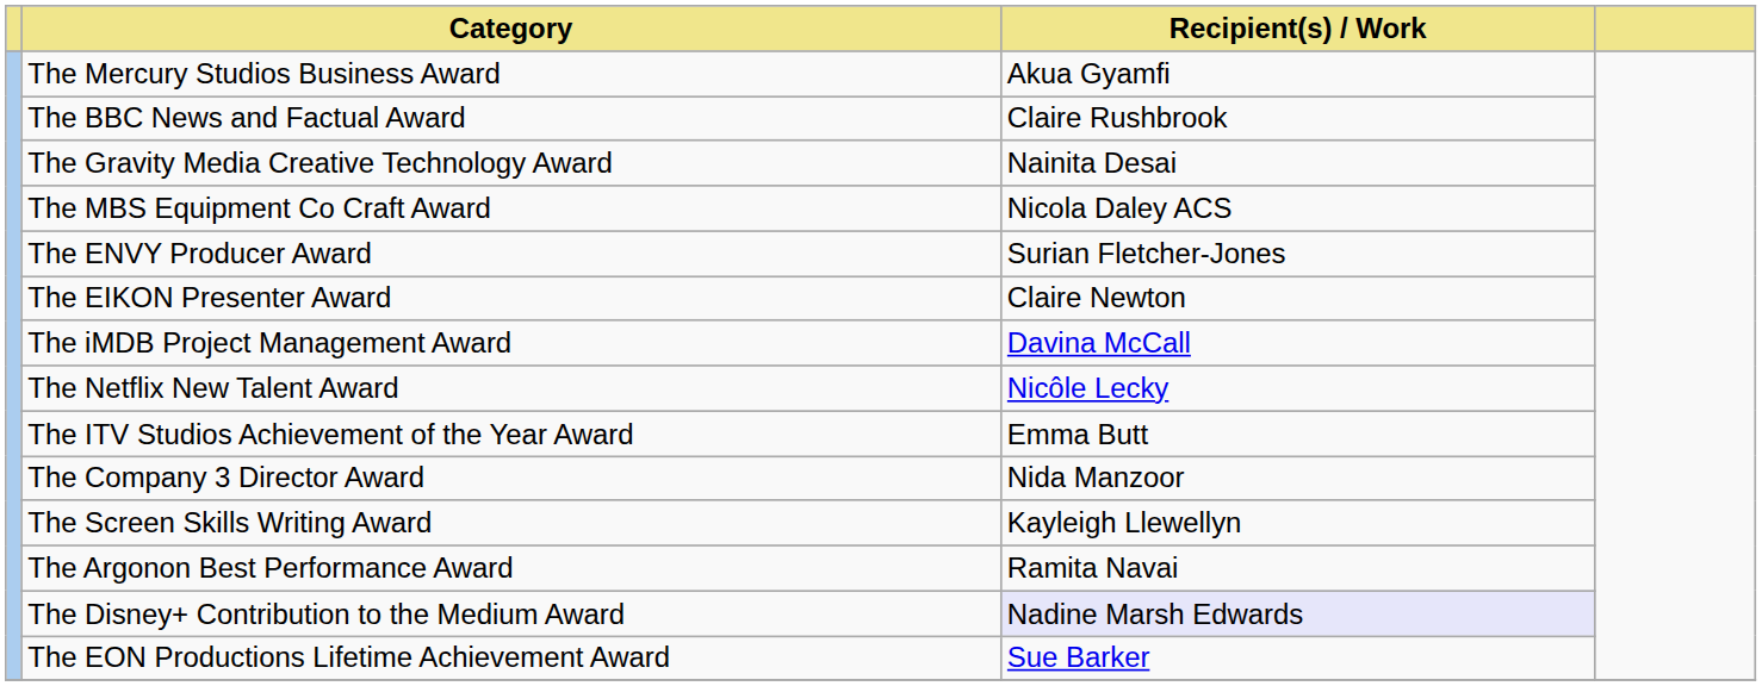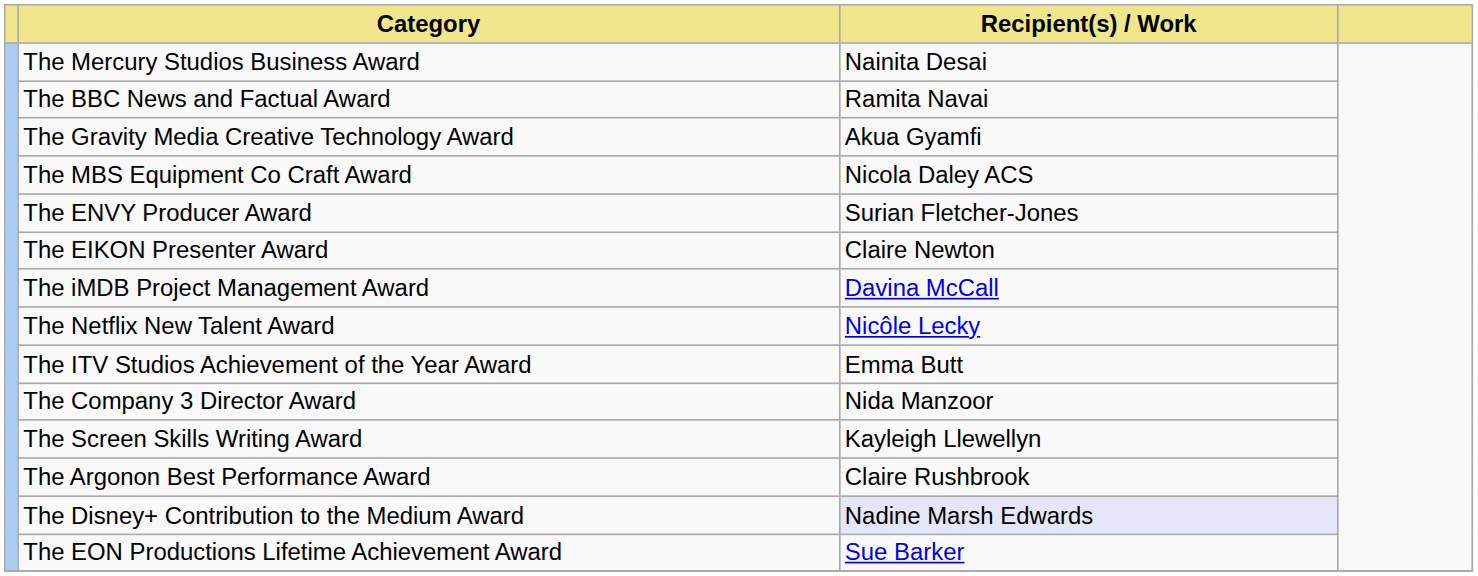The Mercury Studios Business Award | Recipient(s) / Work: Akua Gyamfi -> Nainita Desai
The BBC News and Factual Award | Recipient(s) / Work: Claire Rushbrook -> Ramita Navai
The Gravity Media Creative Technology Award | Recipient(s) / Work: Nainita Desai -> Akua Gyamfi
The Argonon Best Performance Award | Recipient(s) / Work: Ramita Navai -> Claire Rushbrook
